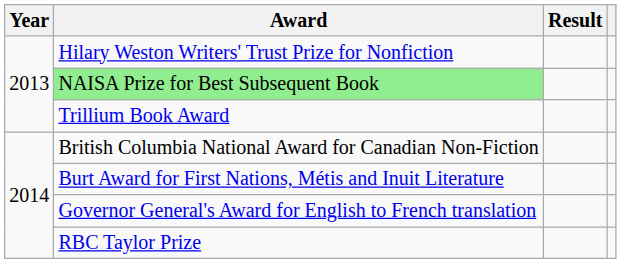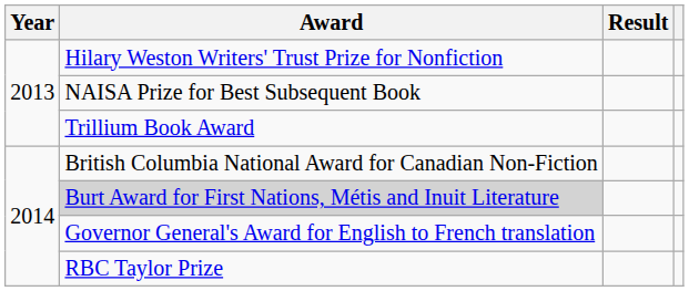NAISA Prize for Best Subsequent Book | Award: lightgreen background -> no background
Burt Award for First Nations, Métis and Inuit Literature | Award: no background -> lightgrey background
